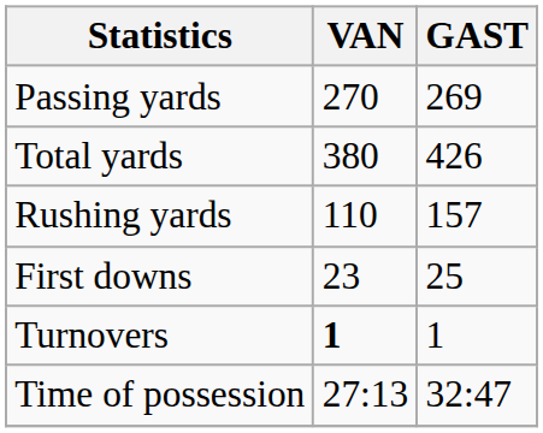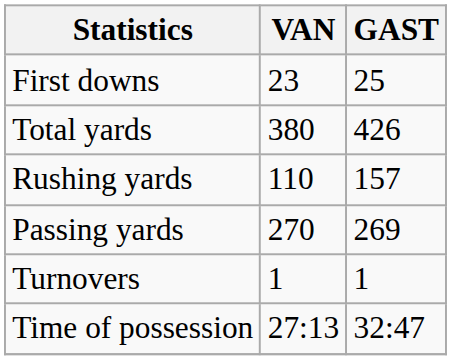rows swapped: First downs <-> Passing yards
Turnovers | VAN: bold -> normal
